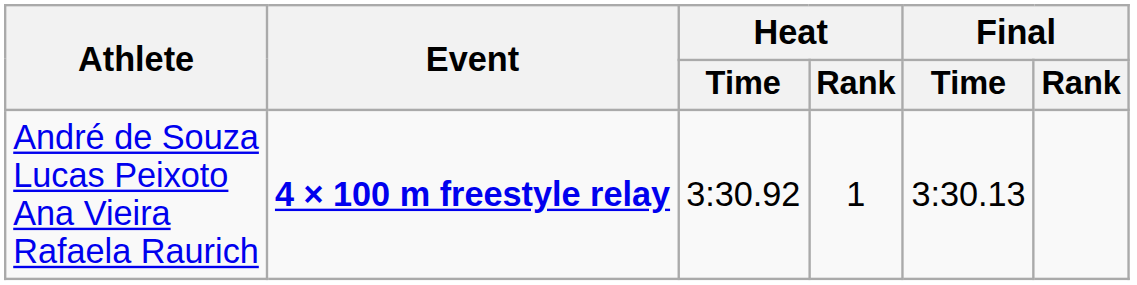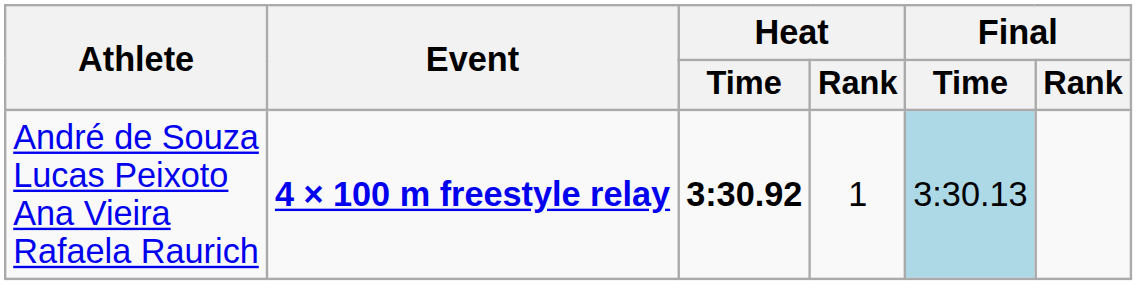André de Souza Lucas Peixoto Ana Vieira Rafaela Raurich | Heat / Time: normal -> bold
André de Souza Lucas Peixoto Ana Vieira Rafaela Raurich | Final / Time: no background -> lightblue background
